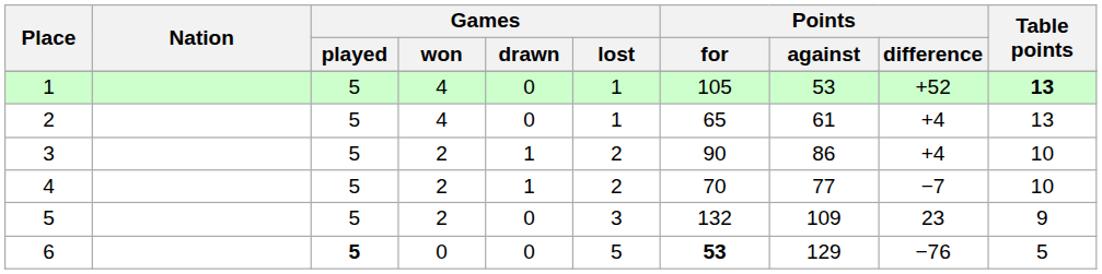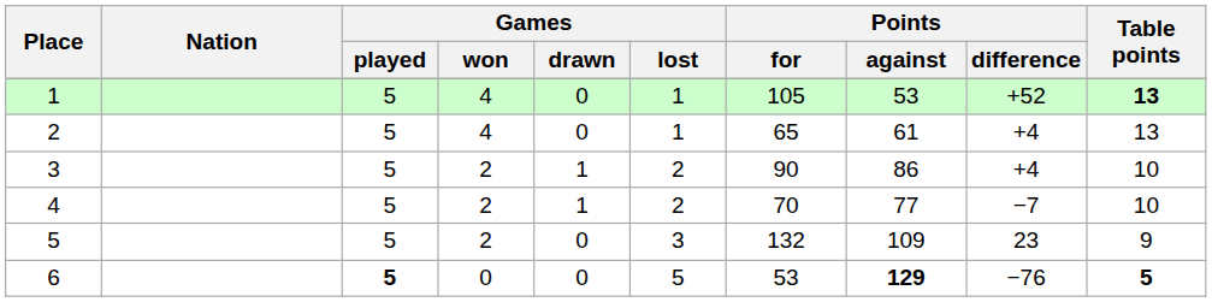6 | Points / for: bold -> normal
6 | Points / against: normal -> bold
6 | Table points: normal -> bold
